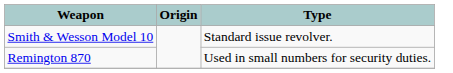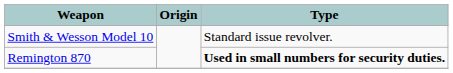Remington 870 | Type: normal -> bold
